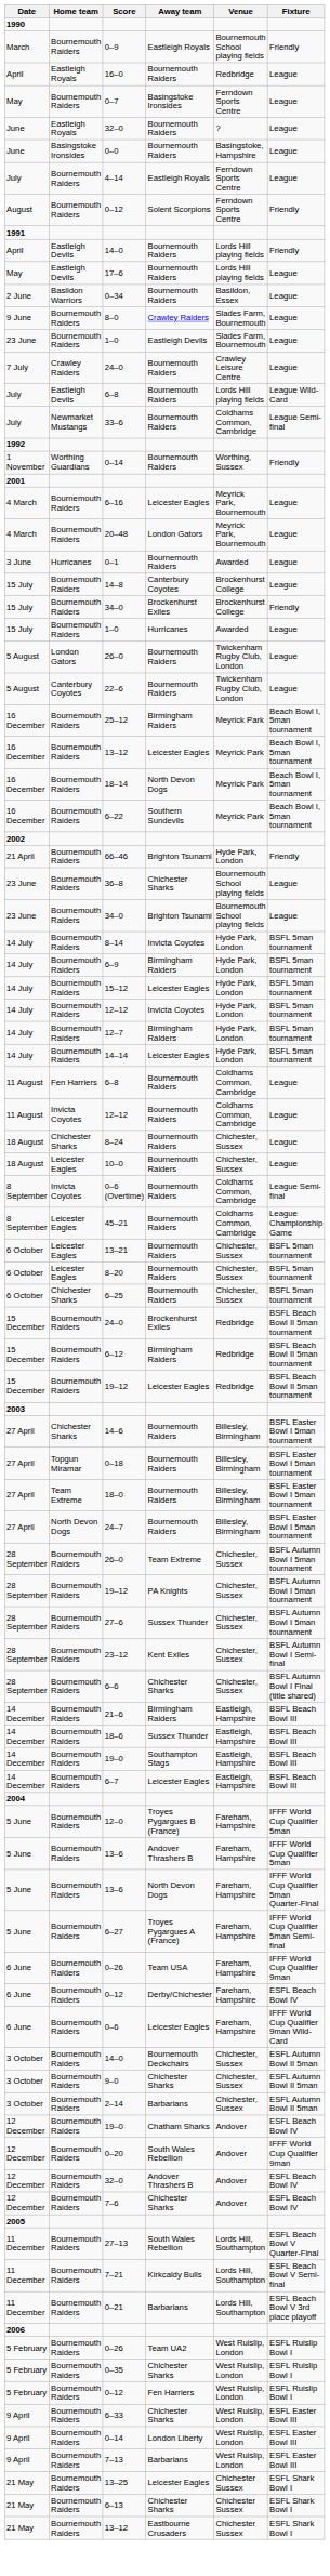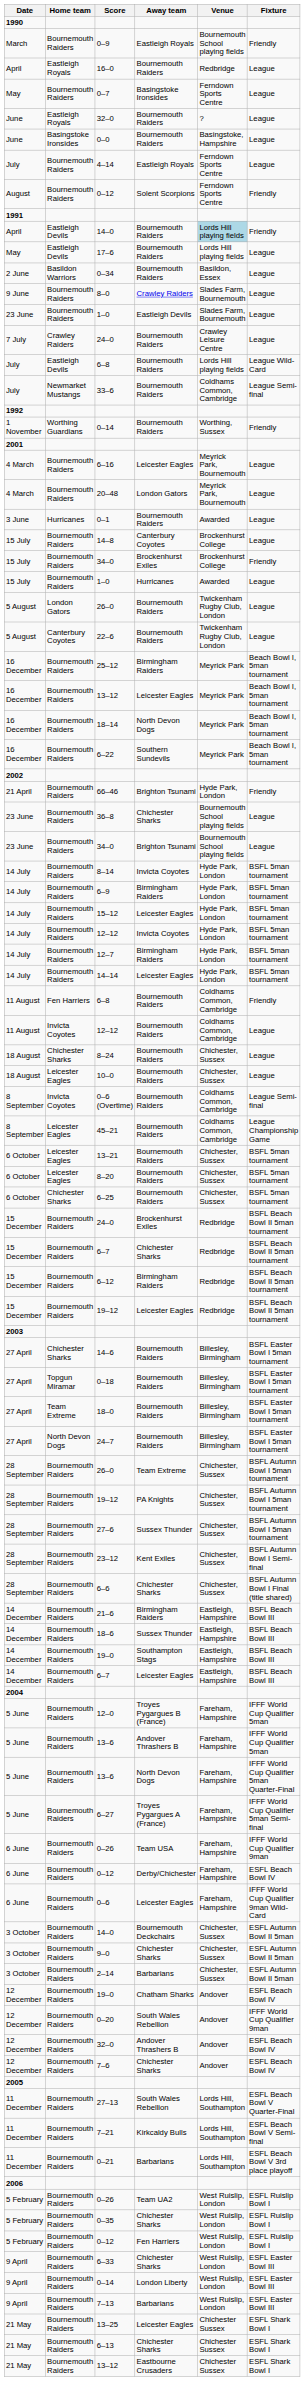April / 14–0 | Venue: no background -> lightblue background
11 August / 6–8 | Fixture: League -> Friendly
+ row: 15 December | Bournemouth Raiders | 6–7 | Chichester Sharks | Redbridge | BSFL Beach Bowl II 5man tournament
